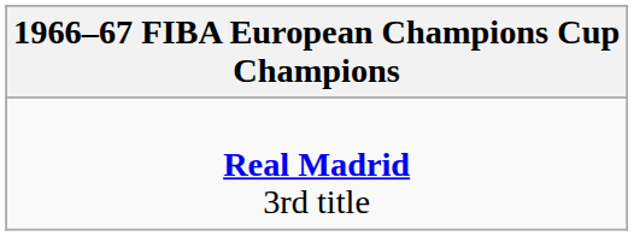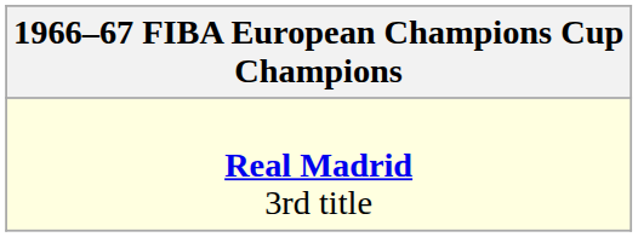row 2 | column 1: no background -> lightyellow background
